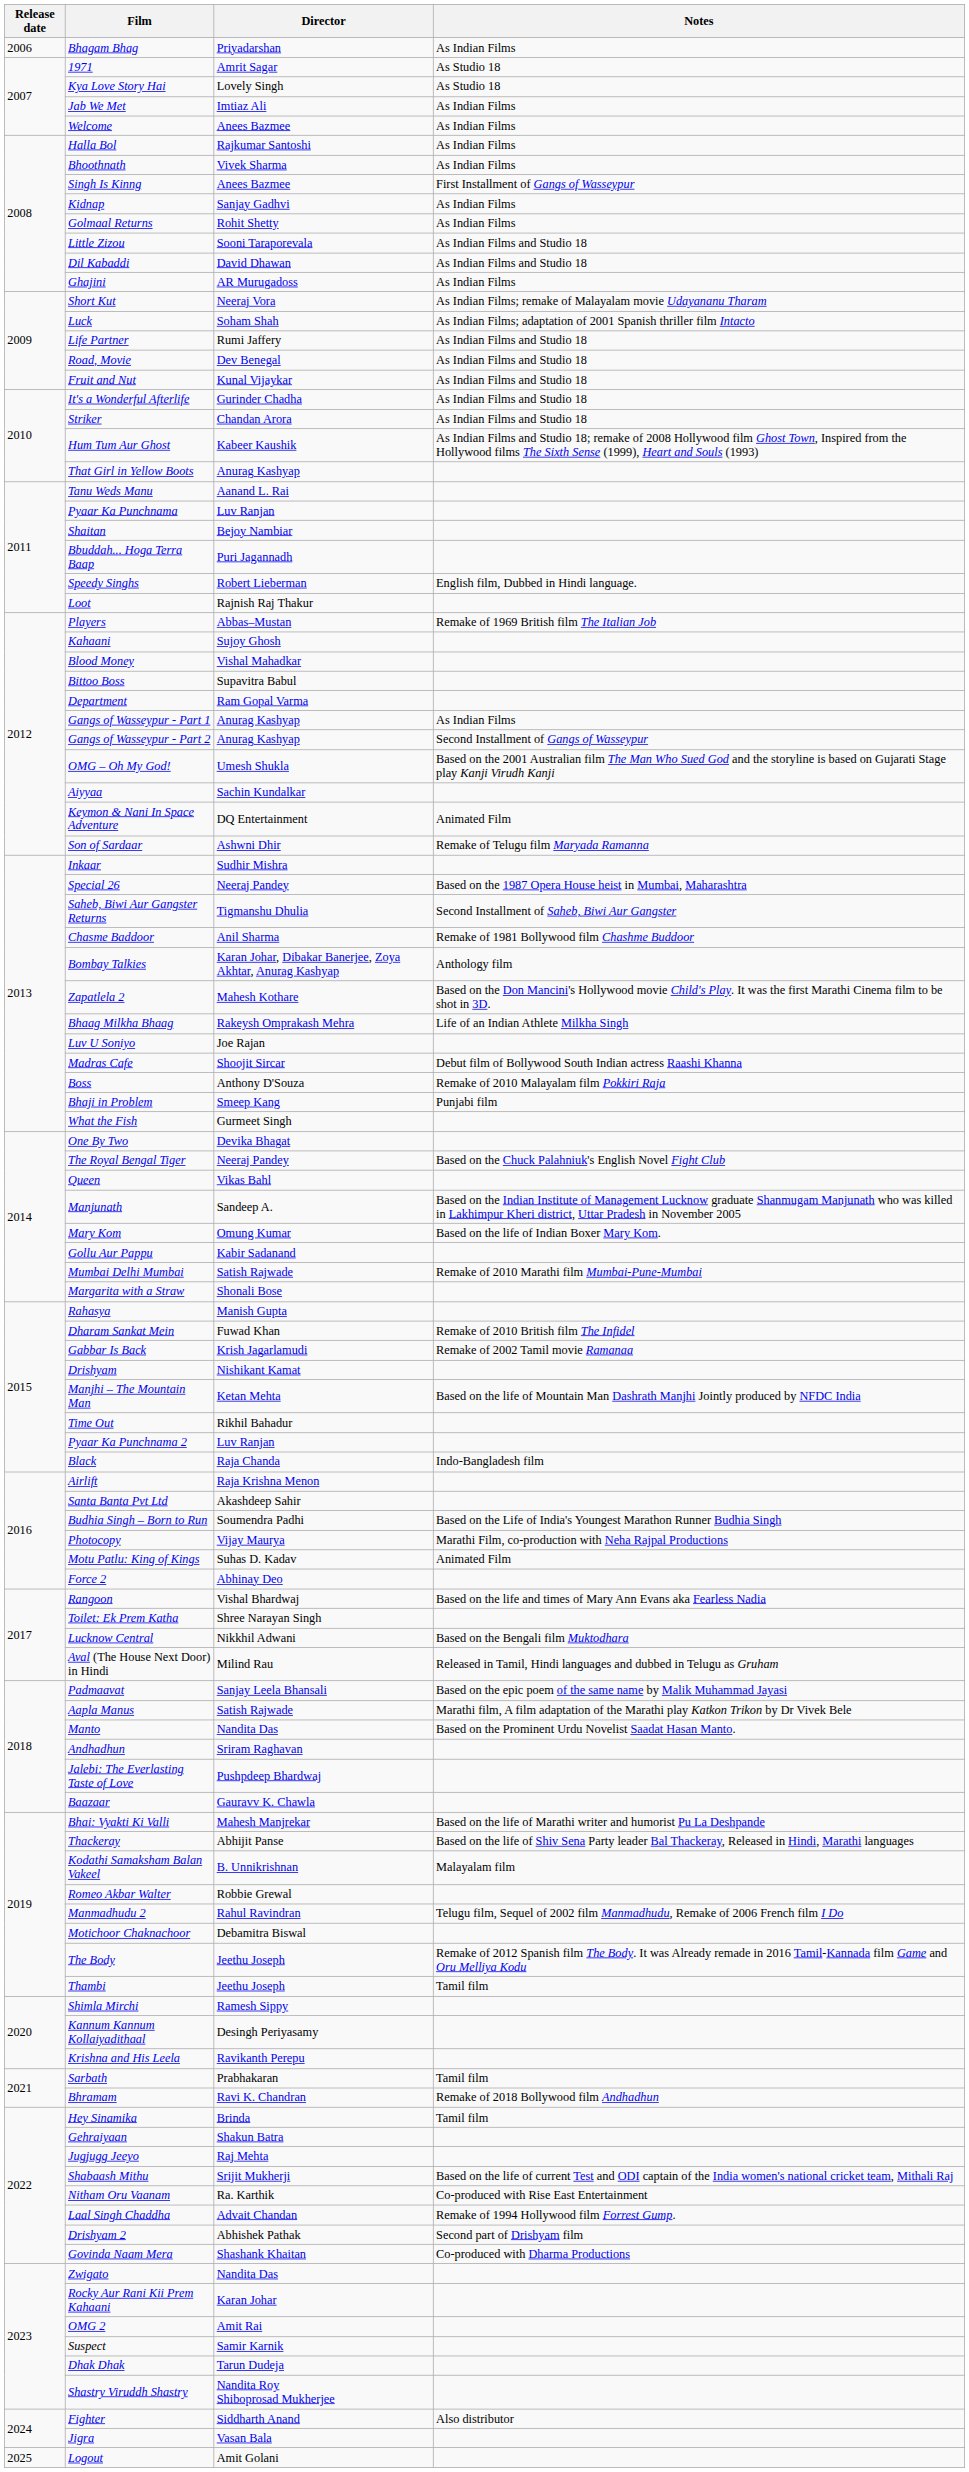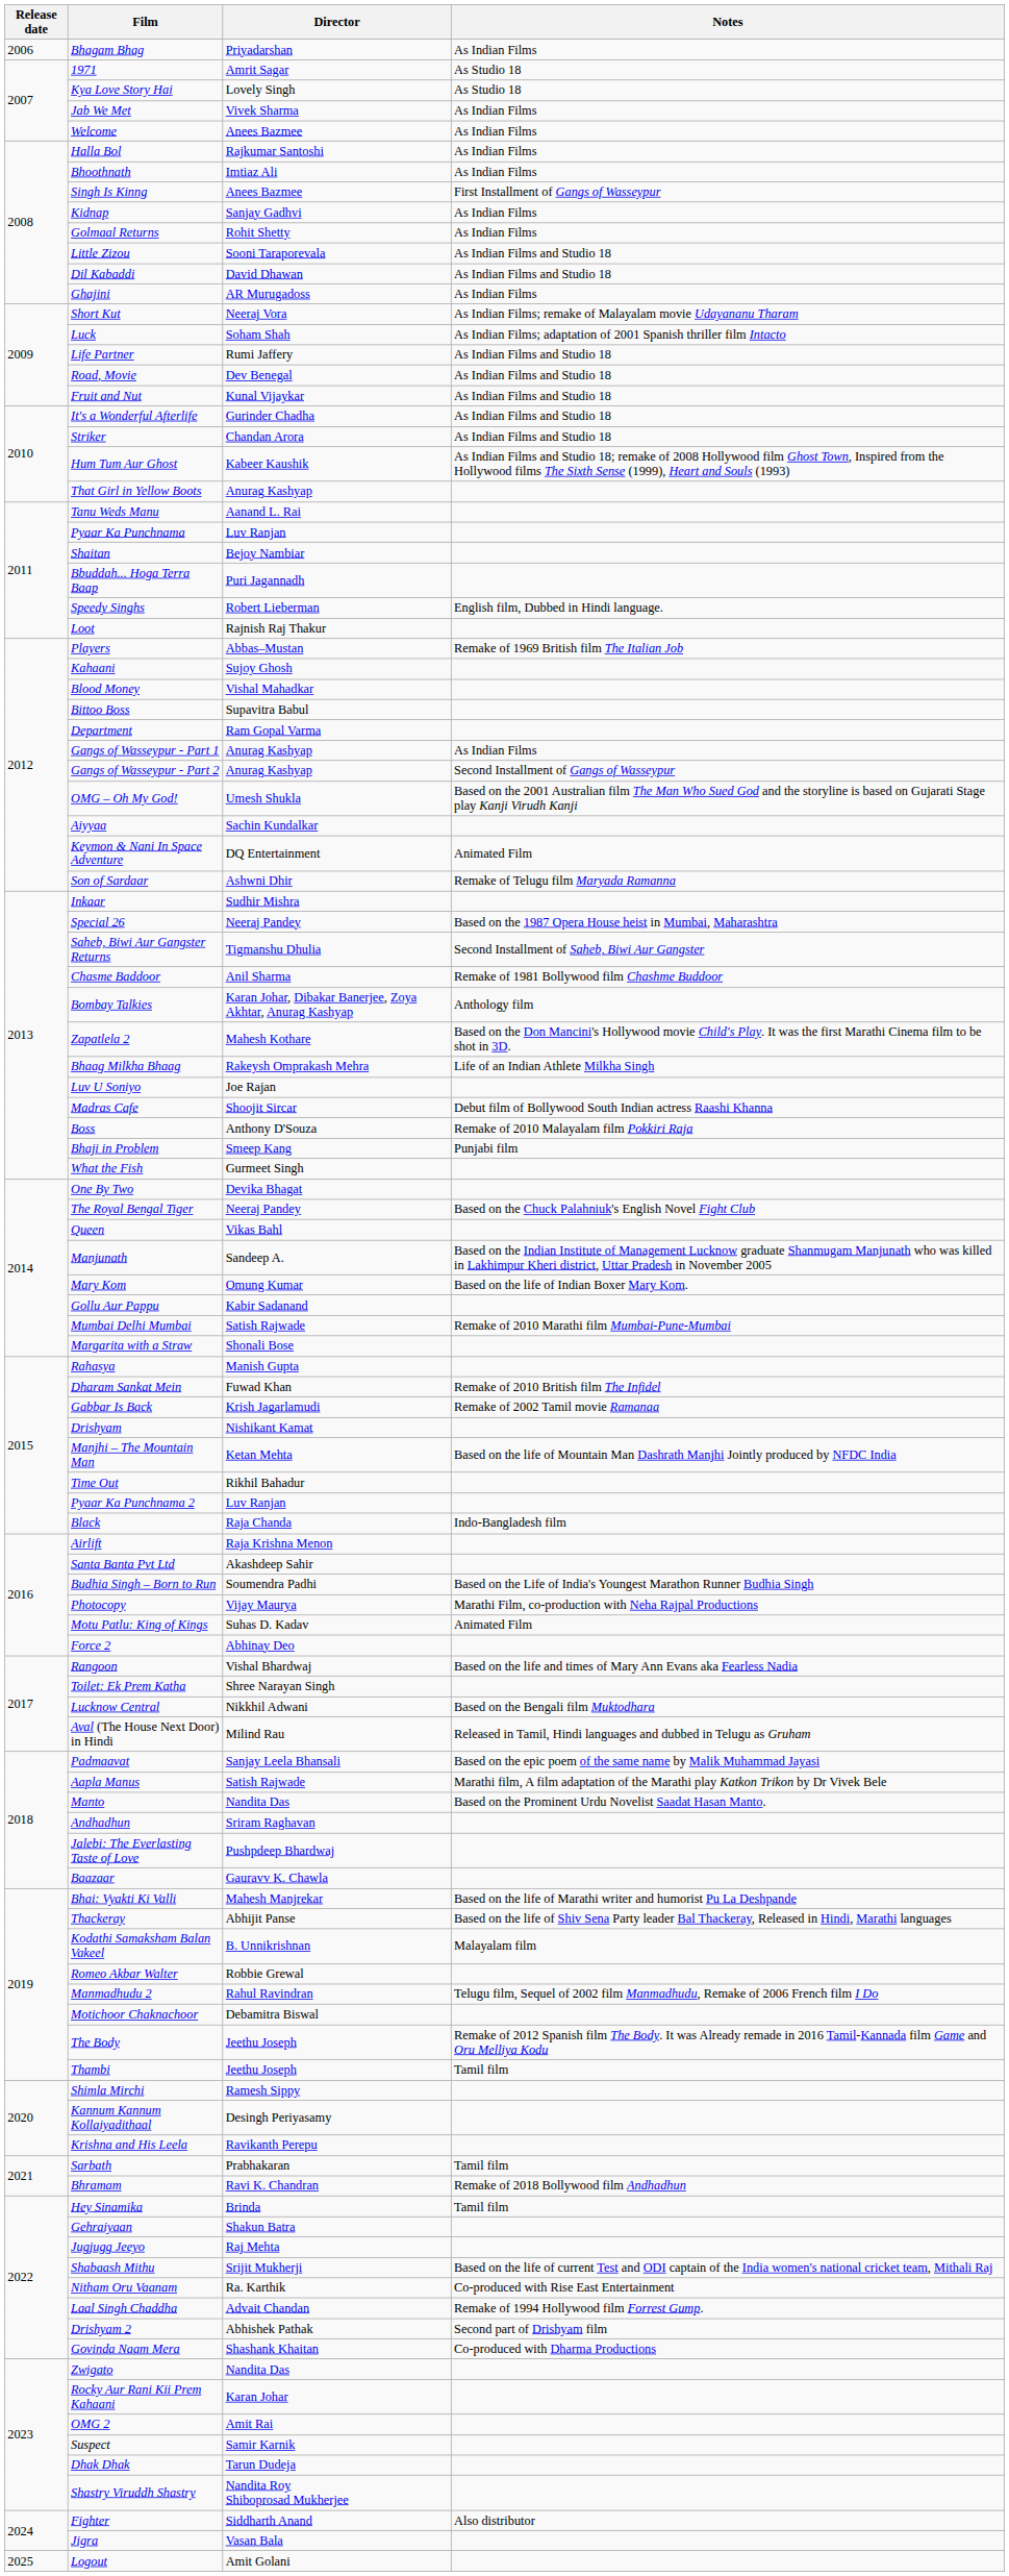Jab We Met | Director: Imtiaz Ali -> Vivek Sharma
Bhoothnath | Director: Vivek Sharma -> Imtiaz Ali
